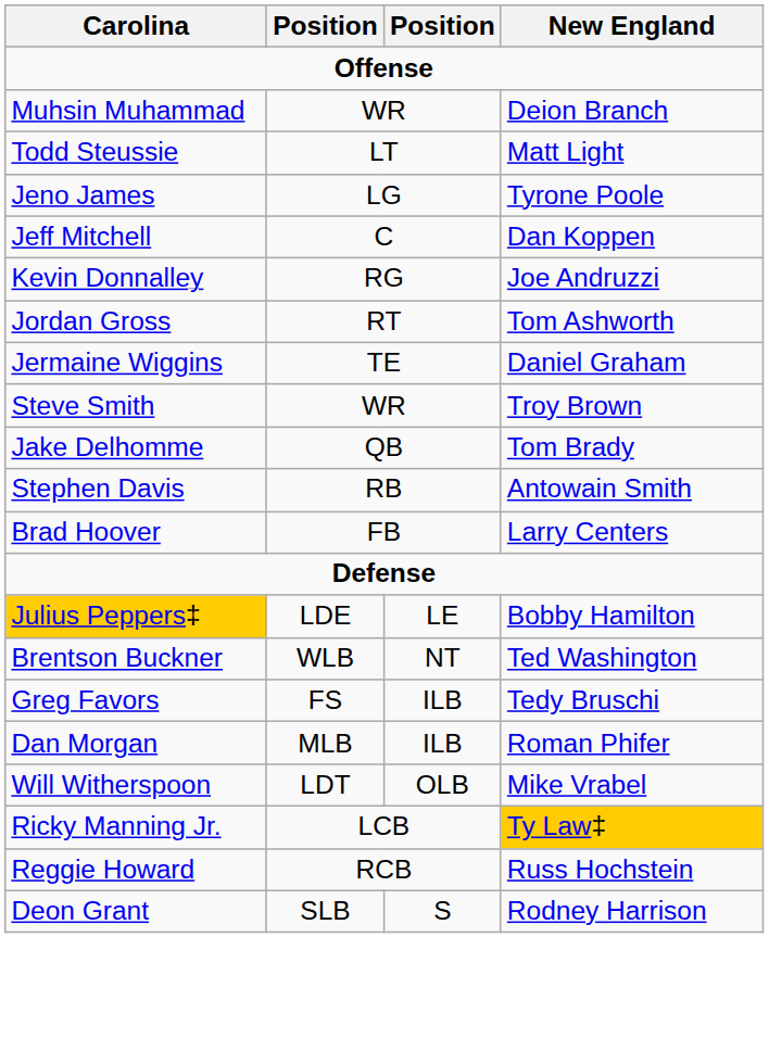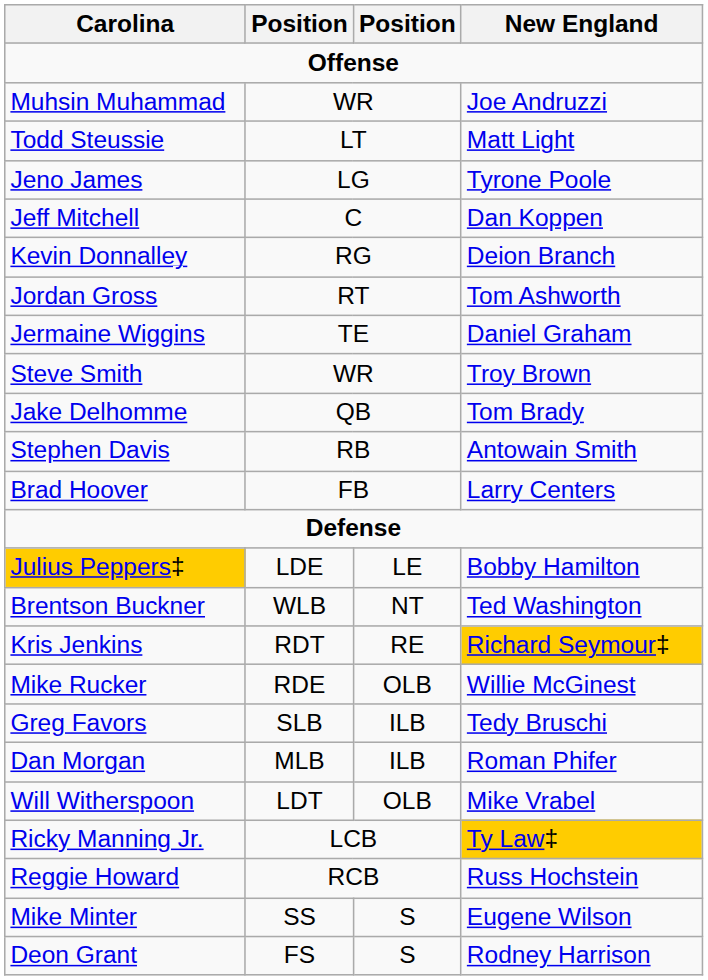Muhsin Muhammad | New England: Deion Branch -> Joe Andruzzi
Kevin Donnalley | New England: Joe Andruzzi -> Deion Branch
+ row: Kris Jenkins | RDT | RE | Richard Seymour‡
+ row: Mike Rucker | RDE | OLB | Willie McGinest
Greg Favors | column 2: FS -> SLB
+ row: Mike Minter | SS | S | Eugene Wilson
Deon Grant | column 2: SLB -> FS
